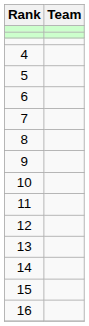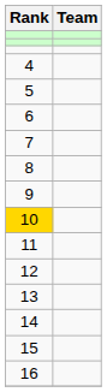row 11 | Rank: no background -> gold background
